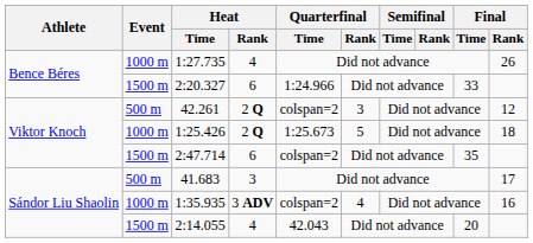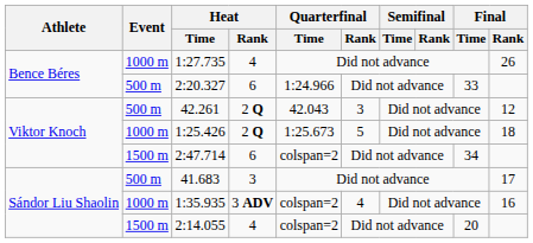2:20.327 | Event: 1500 m -> 500 m
42.261 | Quarterfinal / Time: colspan=2 -> 42.043
2:47.714 | Final / Time: 35 -> 34
2:14.055 | Quarterfinal / Time: 42.043 -> colspan=2
